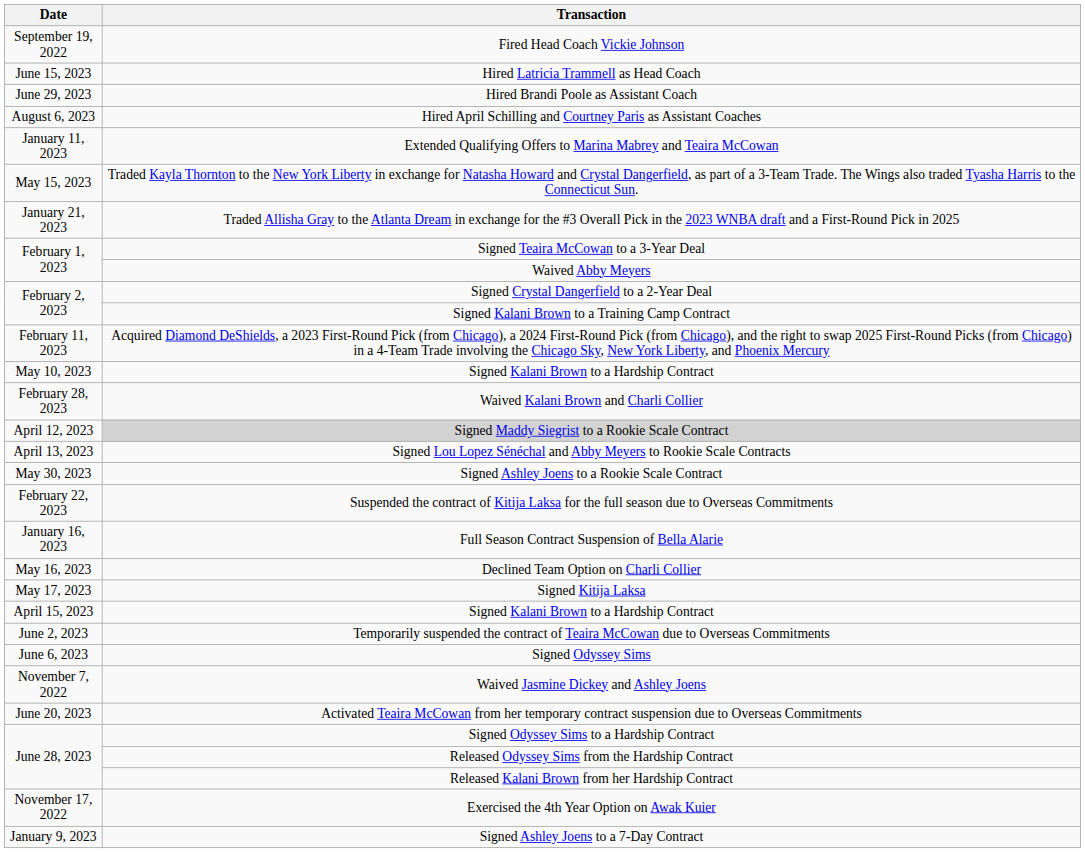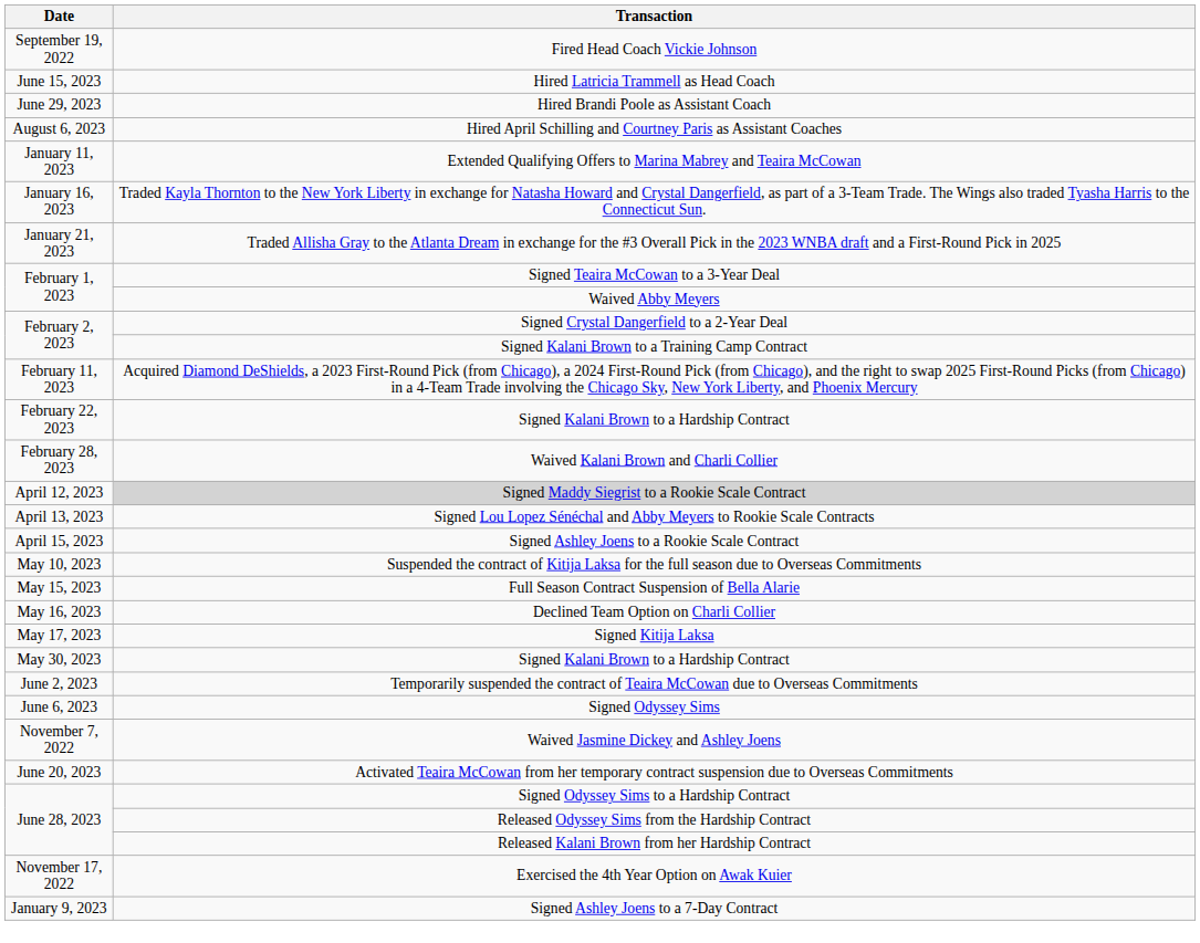row 7 | Date: May 15, 2023 -> January 16, 2023
row 14 | Date: May 10, 2023 -> February 22, 2023
row 18 | Date: May 30, 2023 -> April 15, 2023
row 19 | Date: February 22, 2023 -> May 10, 2023
row 20 | Date: January 16, 2023 -> May 15, 2023
row 23 | Date: April 15, 2023 -> May 30, 2023
